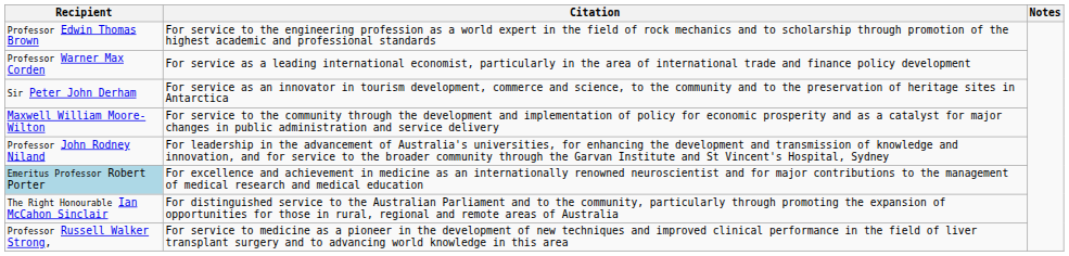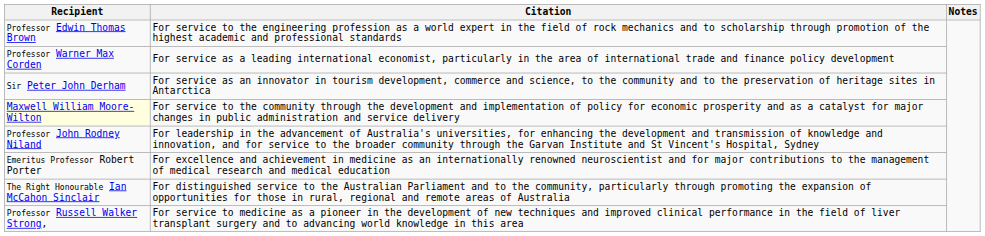Maxwell William Moore-Wilton | Recipient: no background -> lightyellow background
Emeritus Professor Robert Porter | Recipient: lightblue background -> no background
